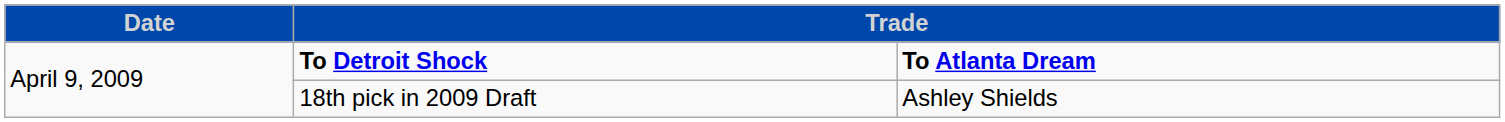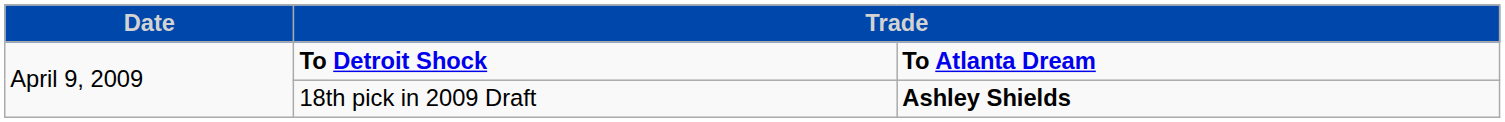18th pick in 2009 Draft | column 3: normal -> bold
